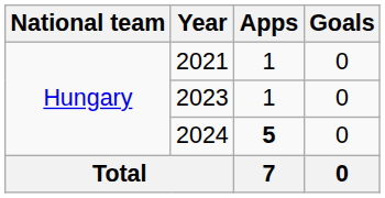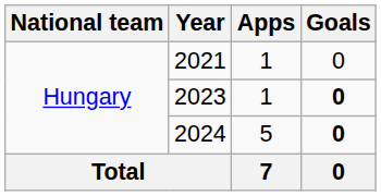2023 | Goals: normal -> bold
2024 | Apps: bold -> normal
2024 | Goals: normal -> bold
